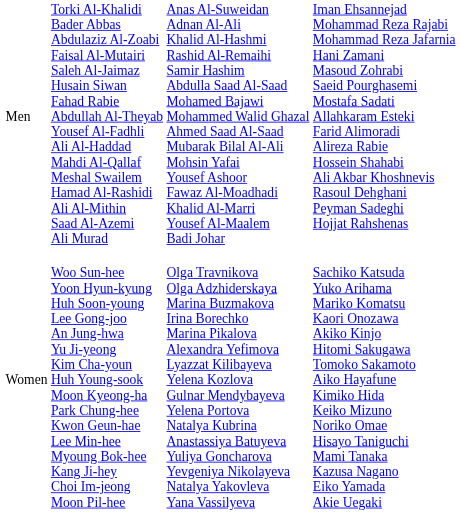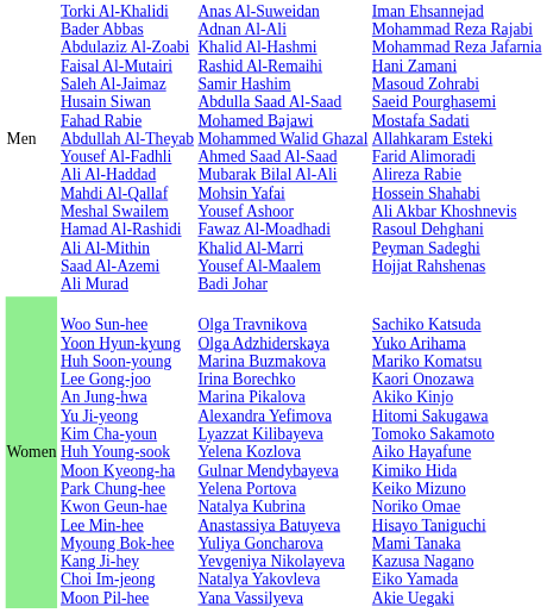Women | column 1: no background -> lightgreen background
